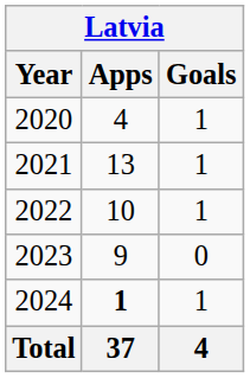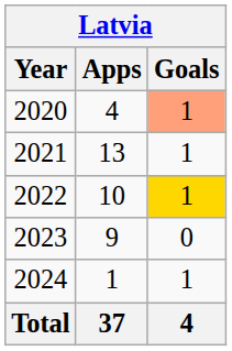2020 | Goals: no background -> lightsalmon background
2022 | Goals: no background -> gold background
2024 | Apps: bold -> normal
